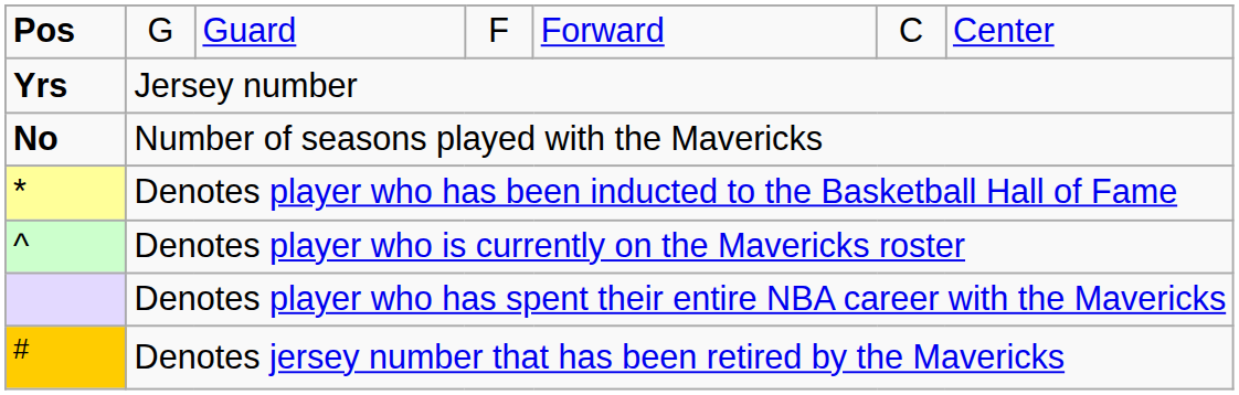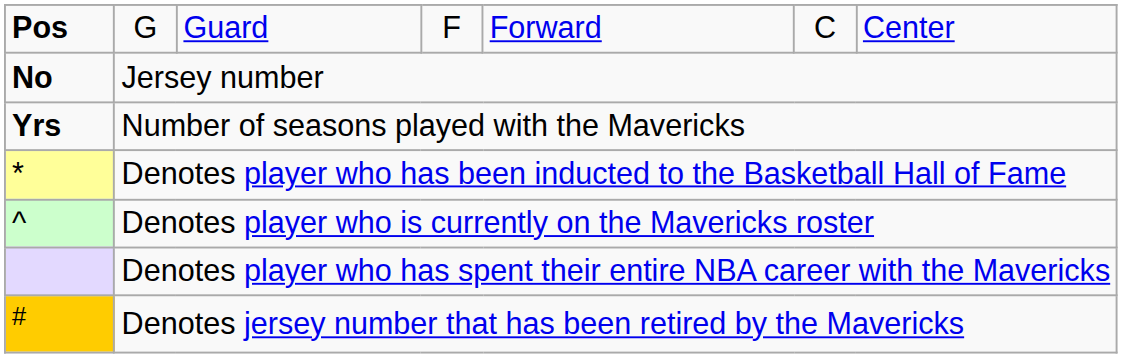Jersey number | column 1: Yrs -> No
Number of seasons played with the Mavericks | column 1: No -> Yrs
